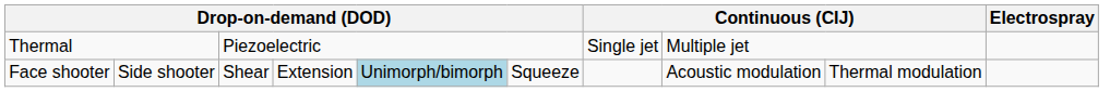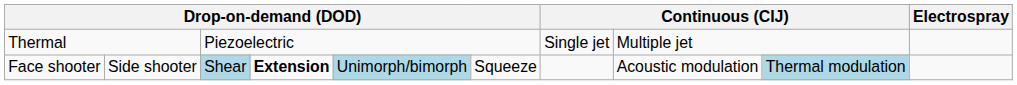Face shooter | column 3: no background -> lightblue background
Face shooter | column 4: normal -> bold
Face shooter | column 9: no background -> lightblue background
